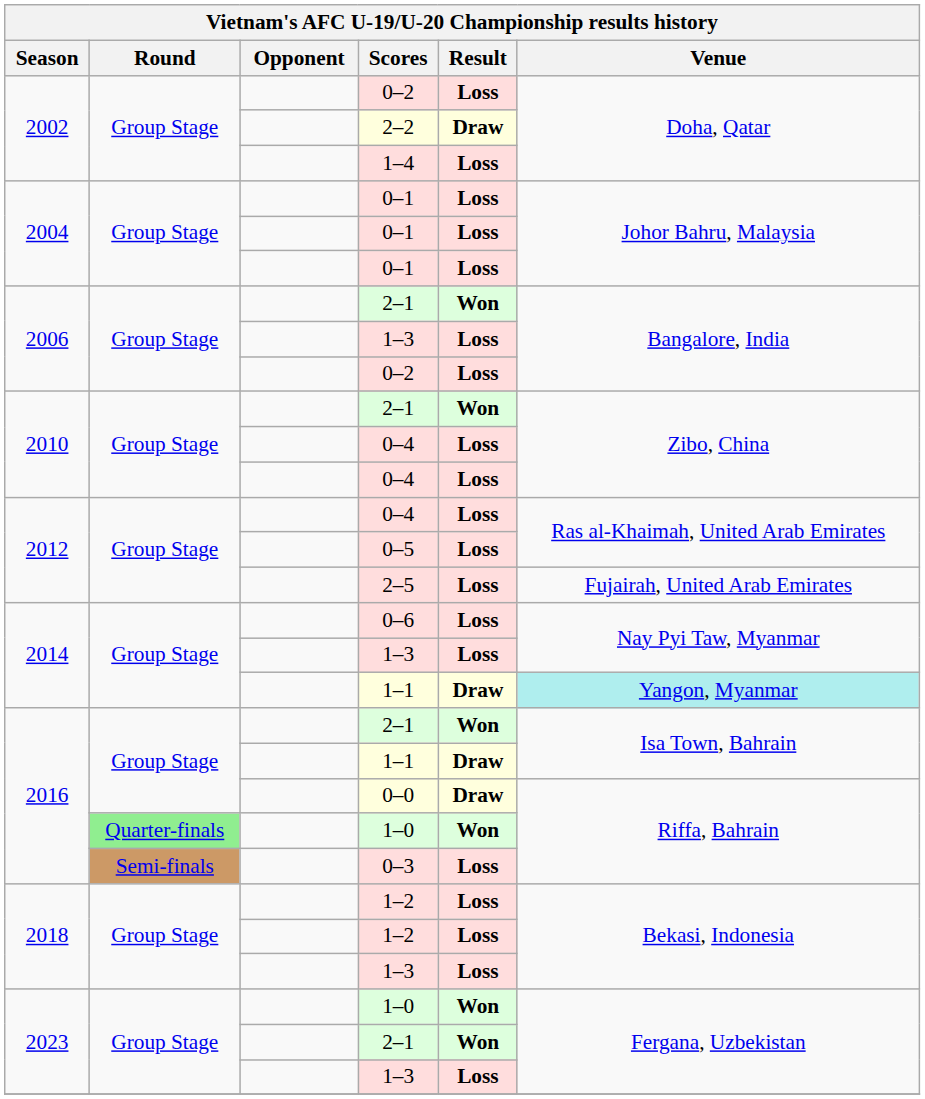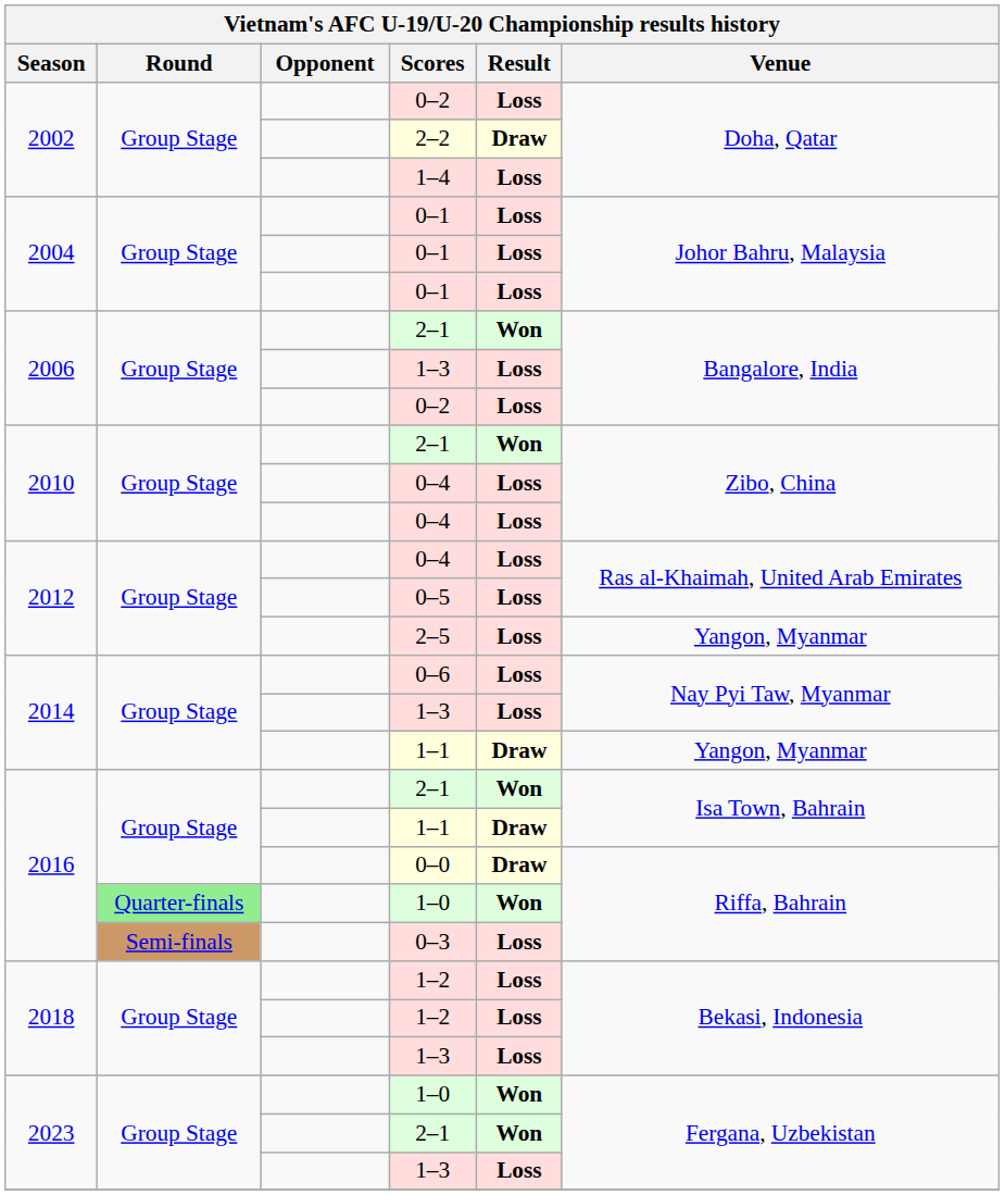2–5 | Venue: Fujairah, United Arab Emirates -> Yangon, Myanmar
2014 / 1–1 | Venue: paleturquoise background -> no background
